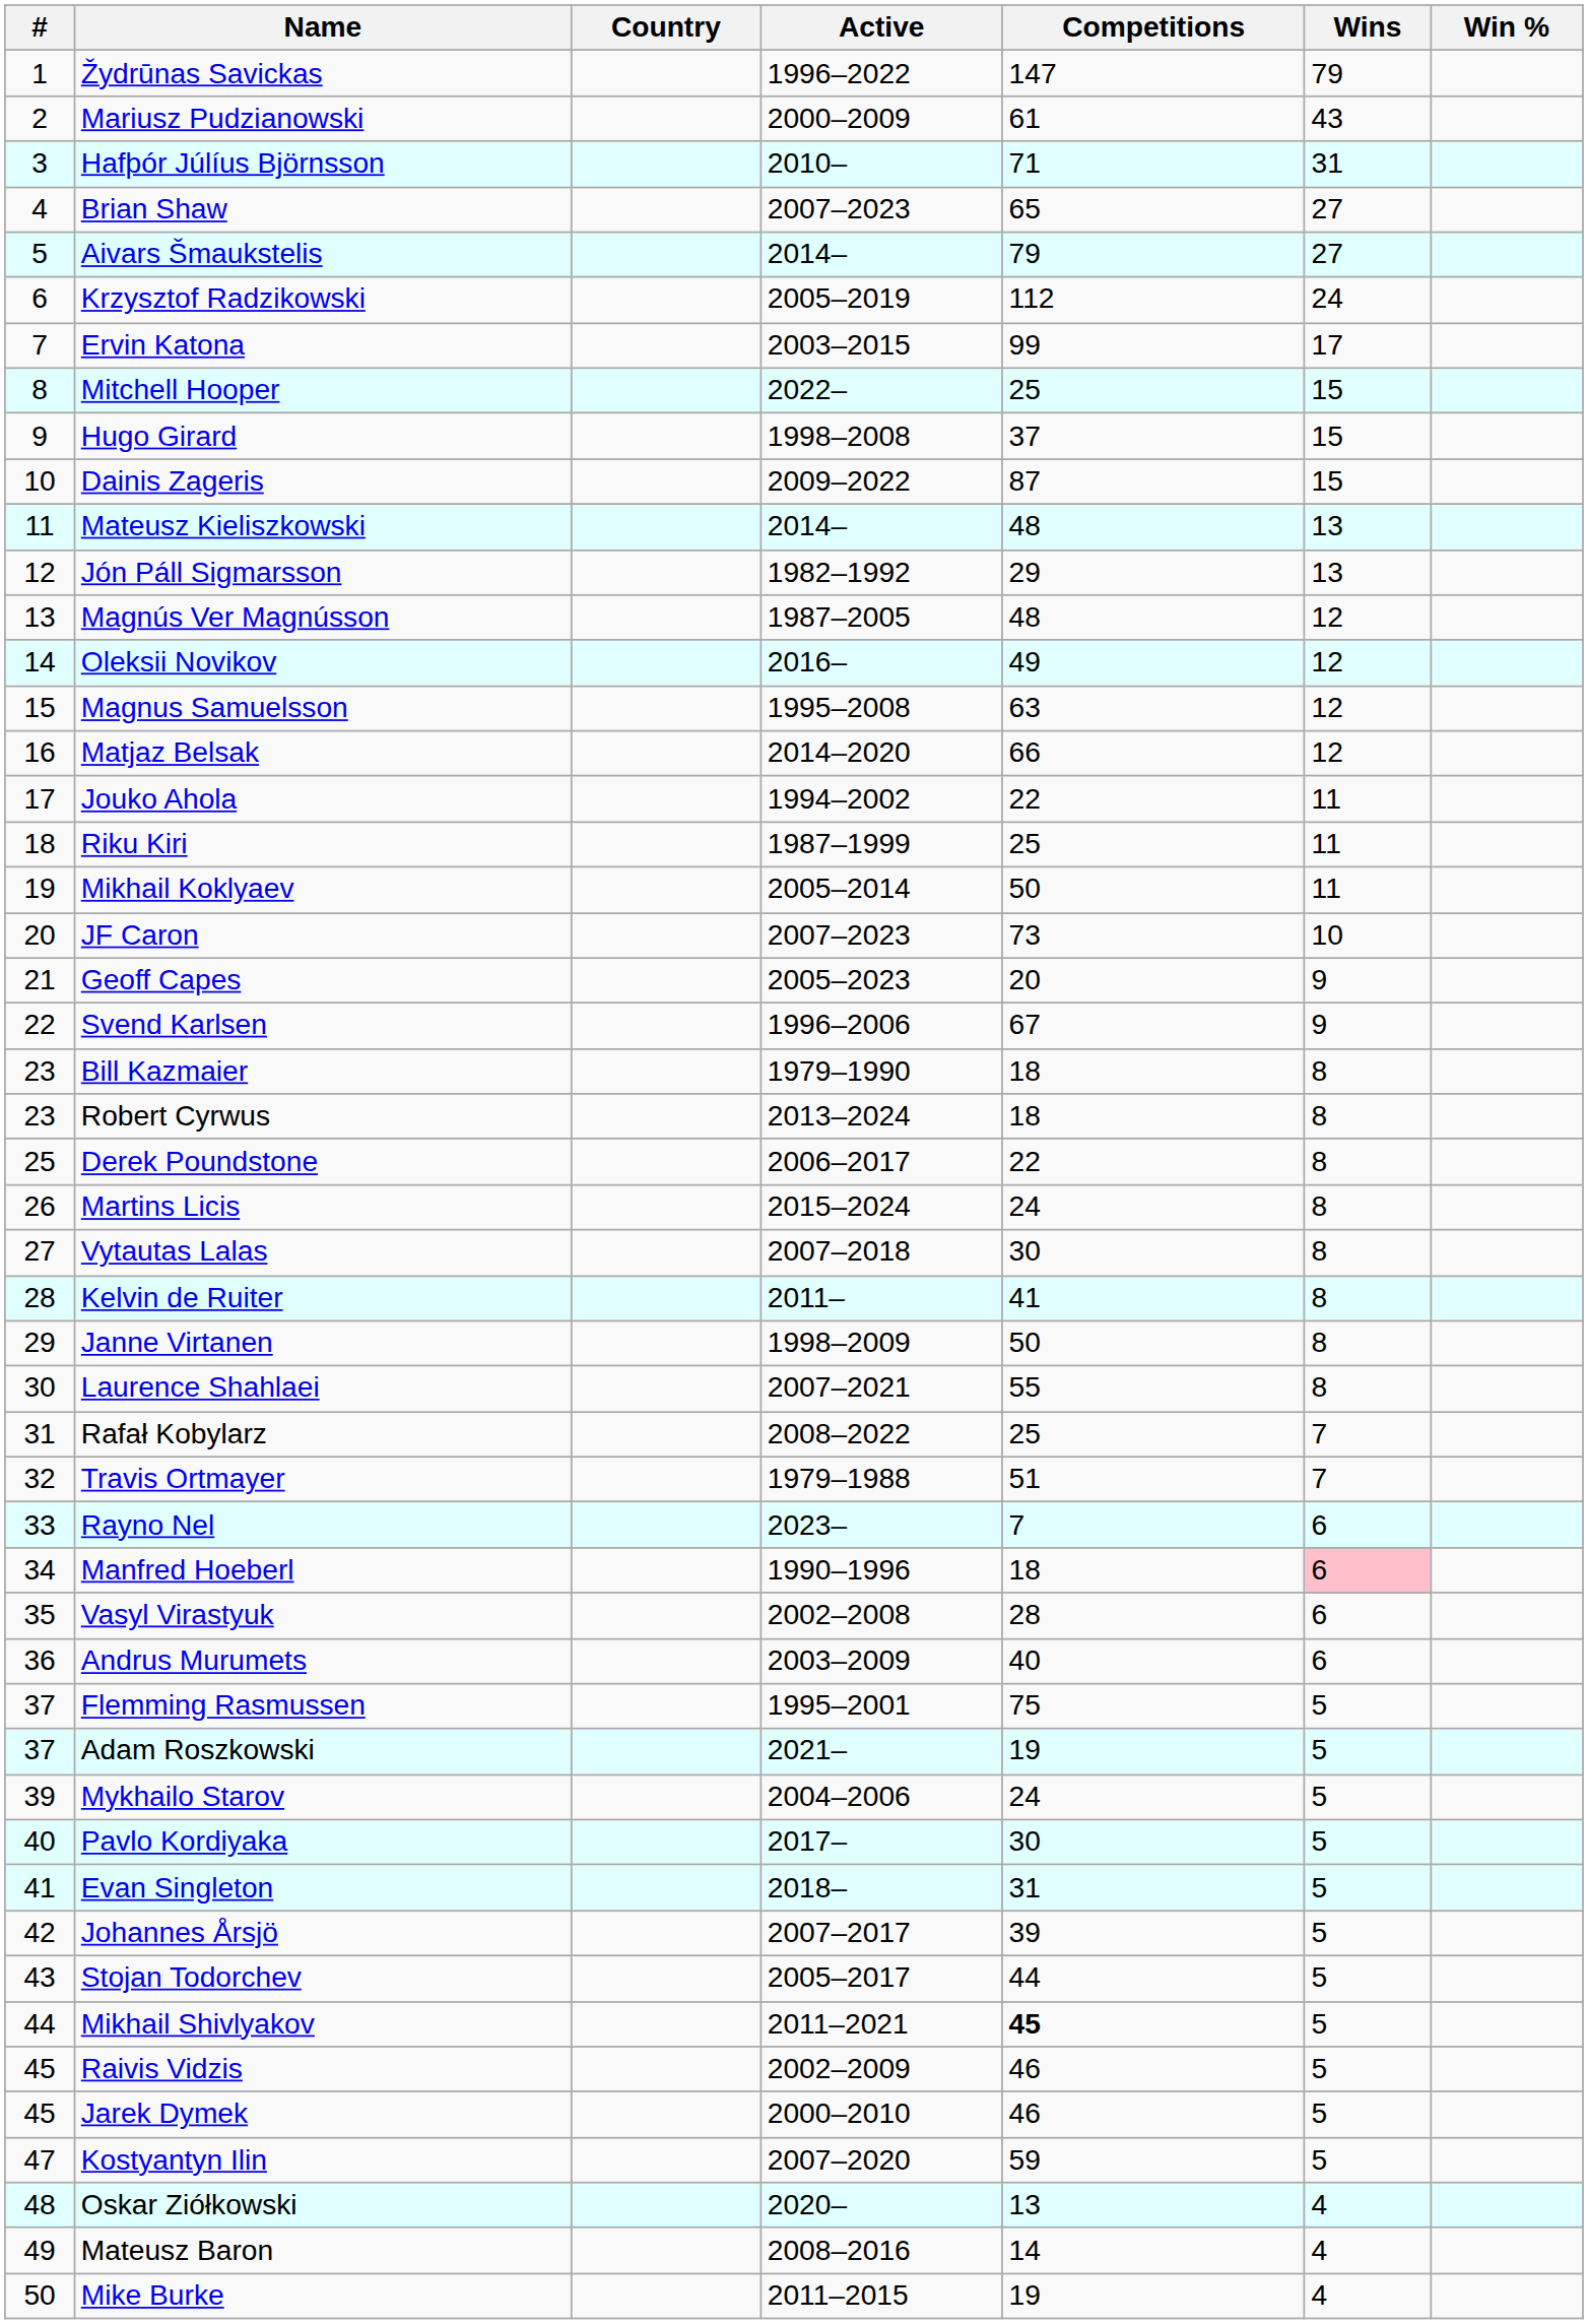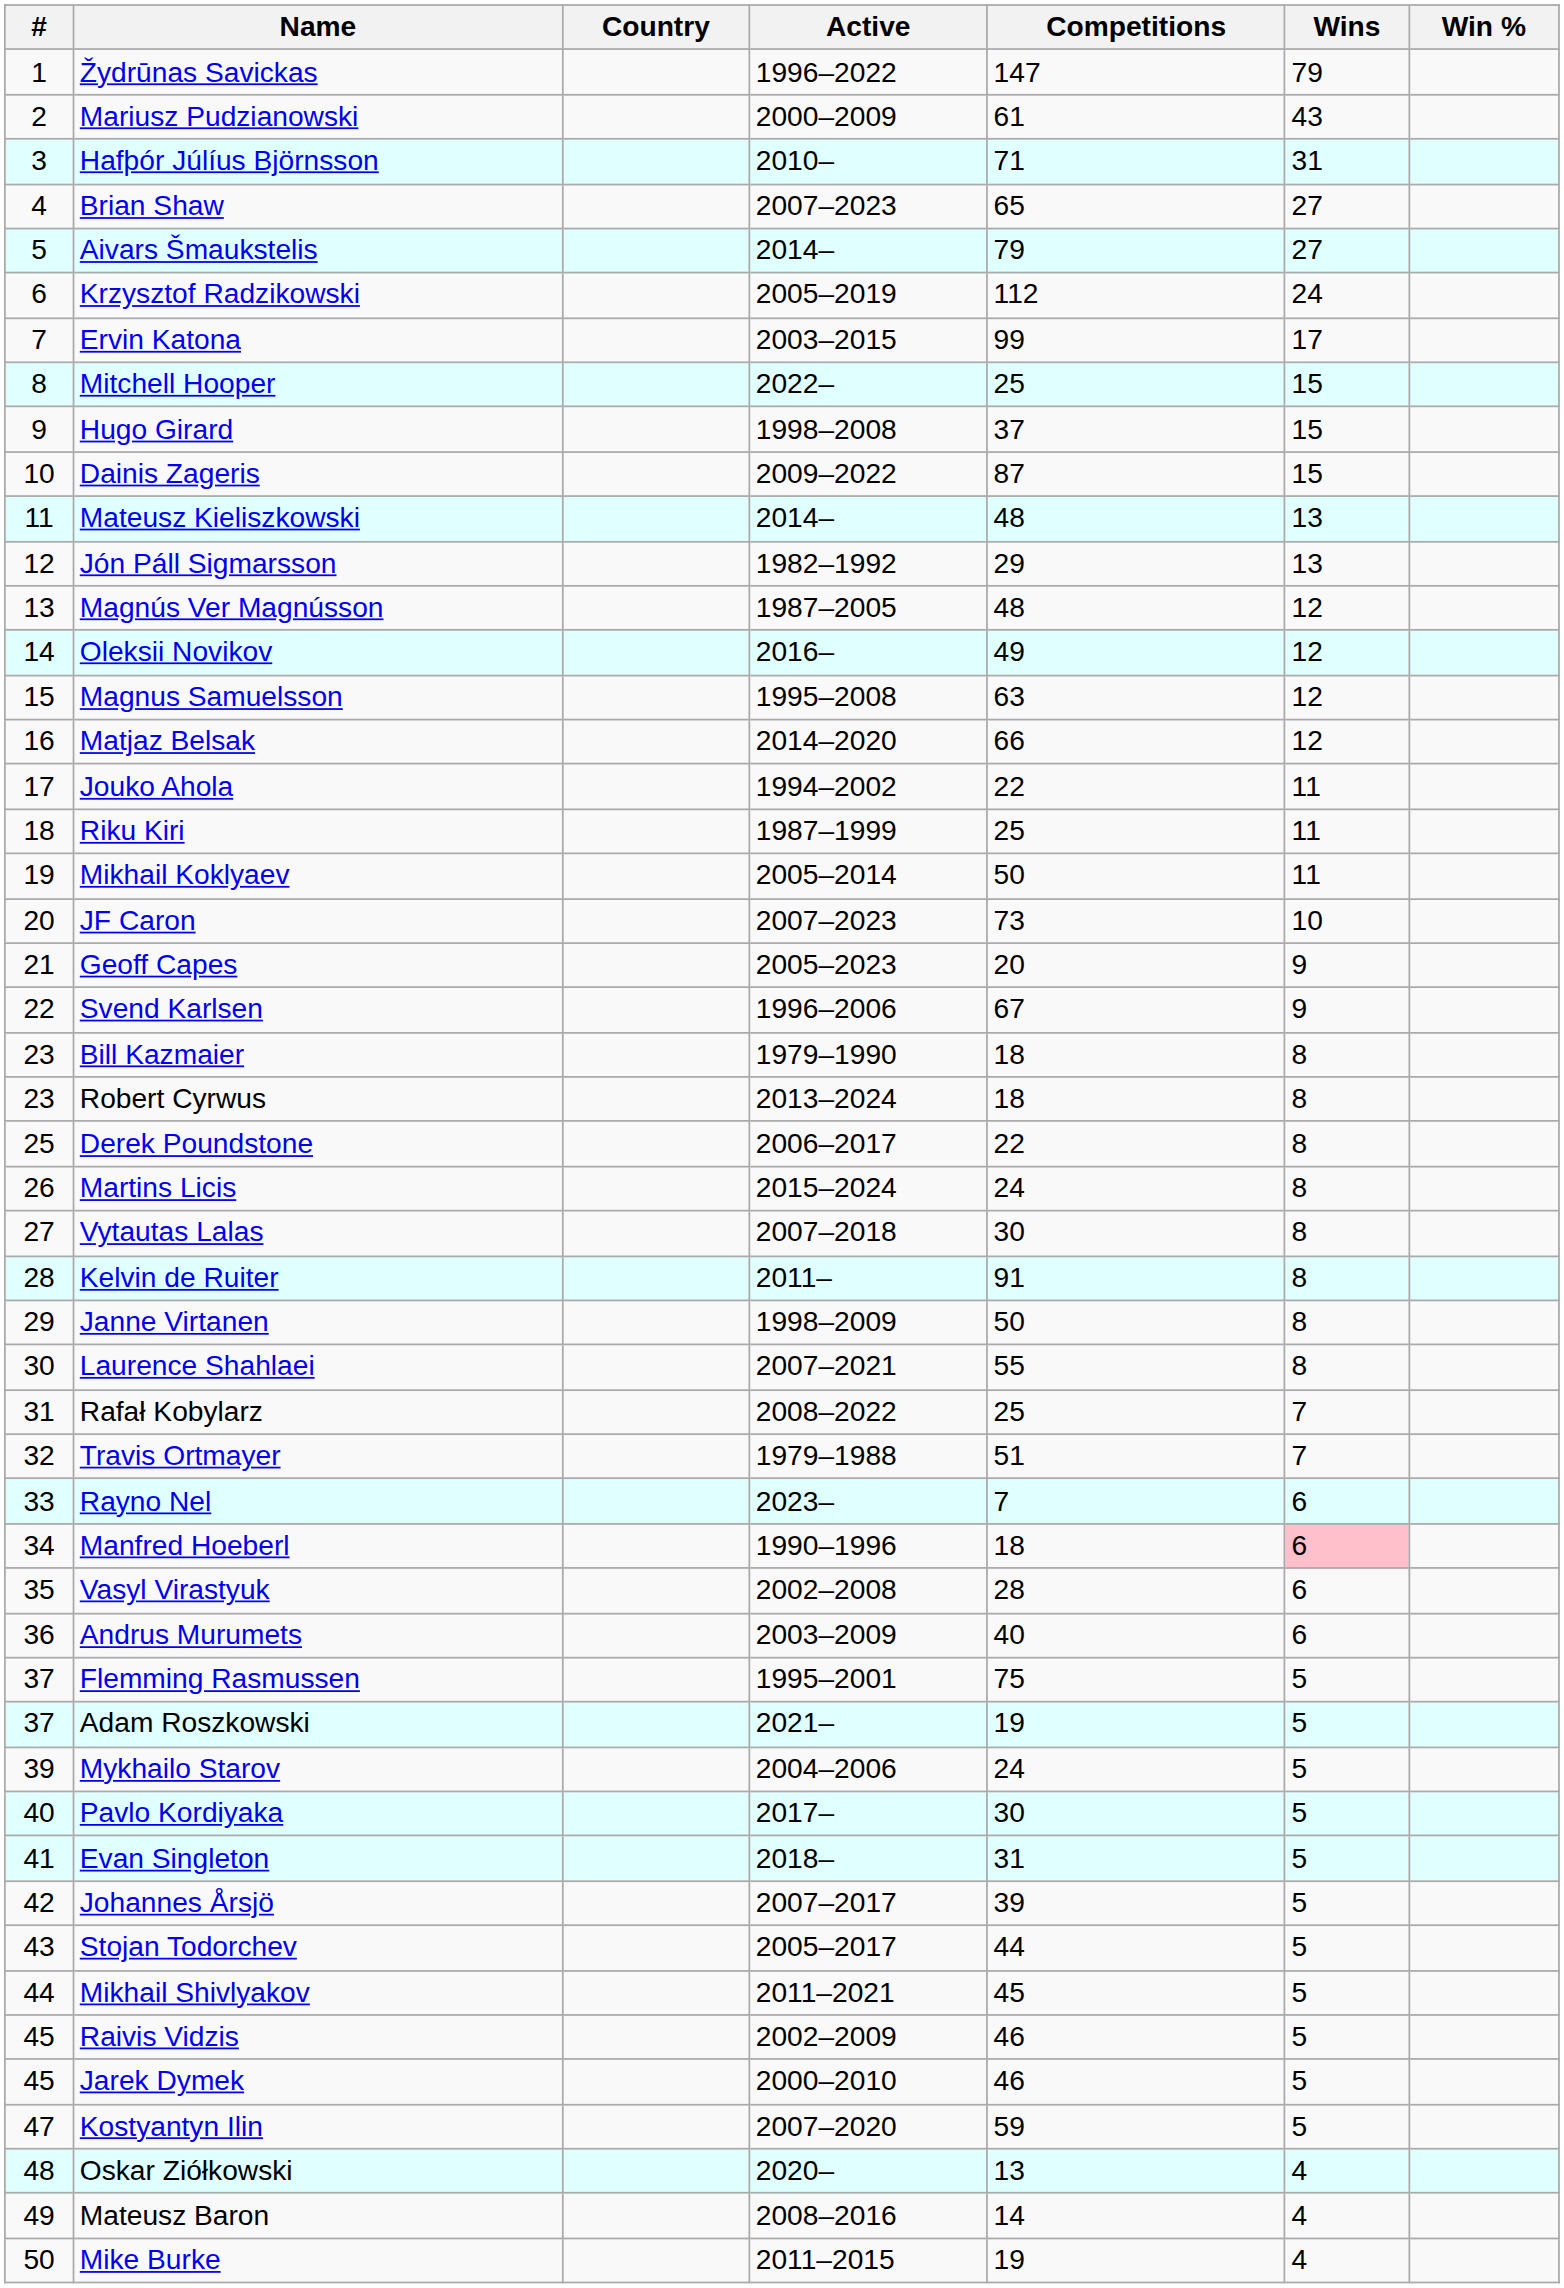Kelvin de Ruiter | Competitions: 41 -> 91
Mikhail Shivlyakov | Competitions: bold -> normal
